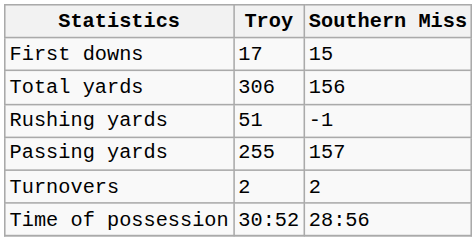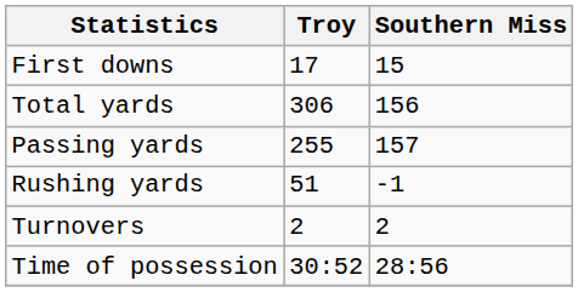rows swapped: Rushing yards <-> Passing yards
